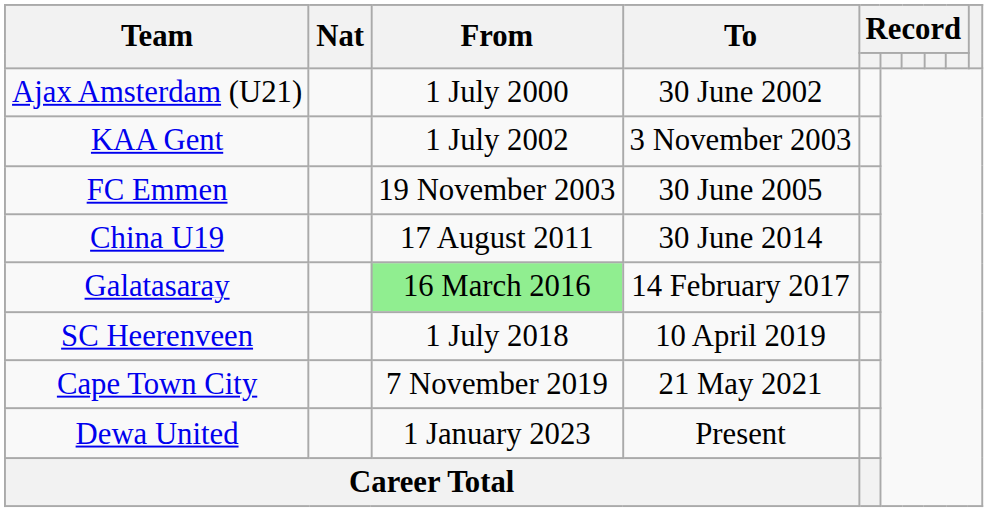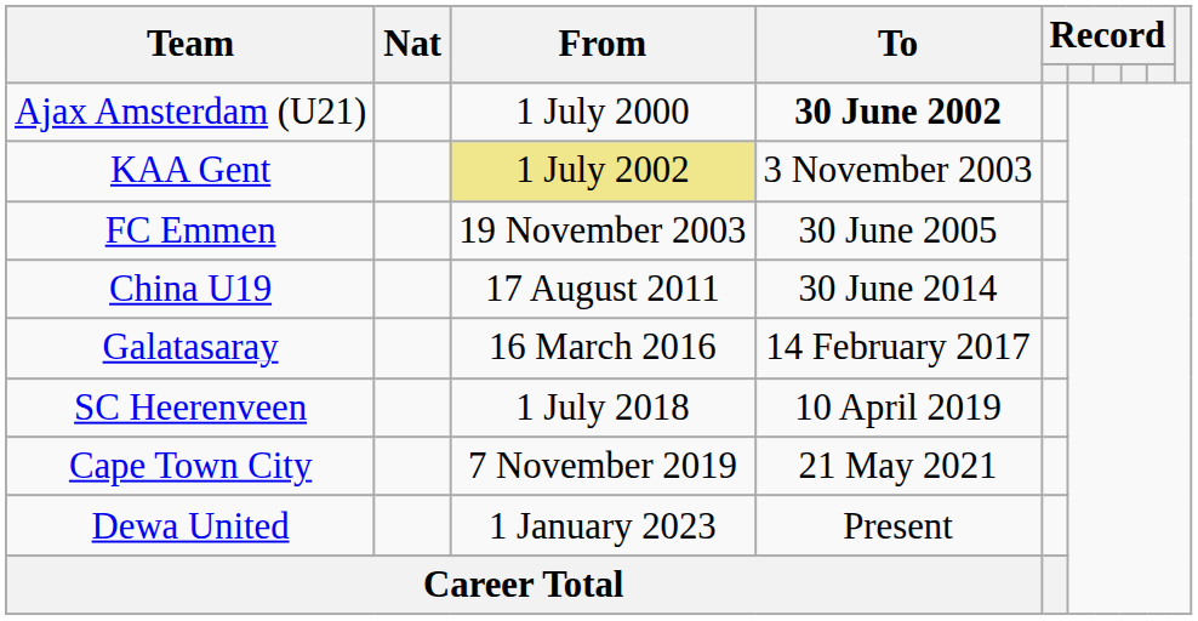Ajax Amsterdam (U21) | To: normal -> bold
KAA Gent | From: no background -> khaki background
Galatasaray | From: lightgreen background -> no background
